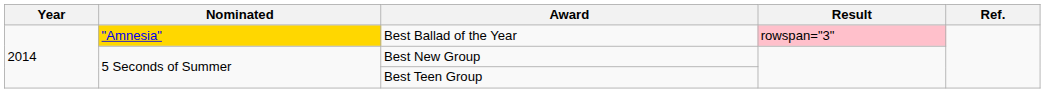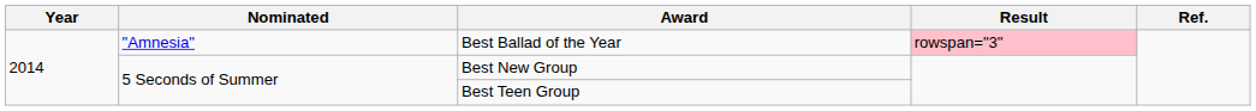Best Ballad of the Year | Nominated: gold background -> no background
